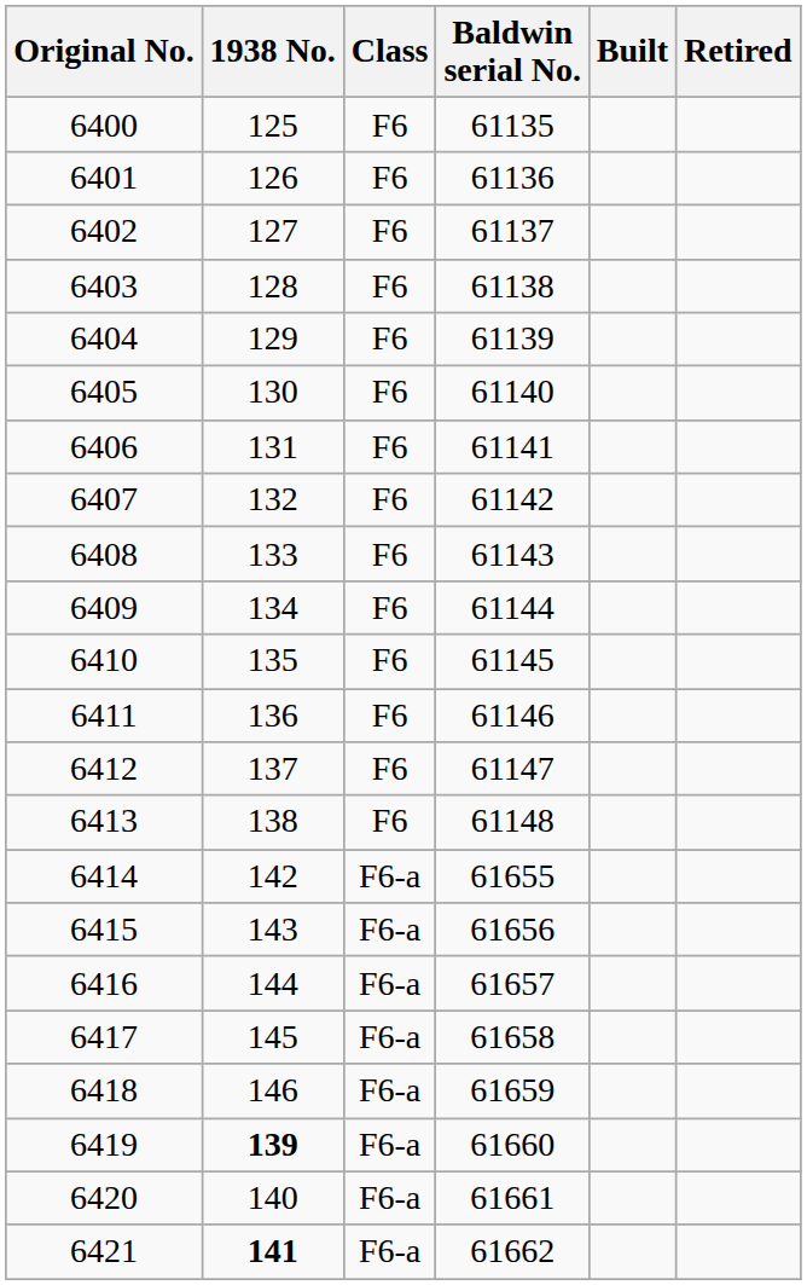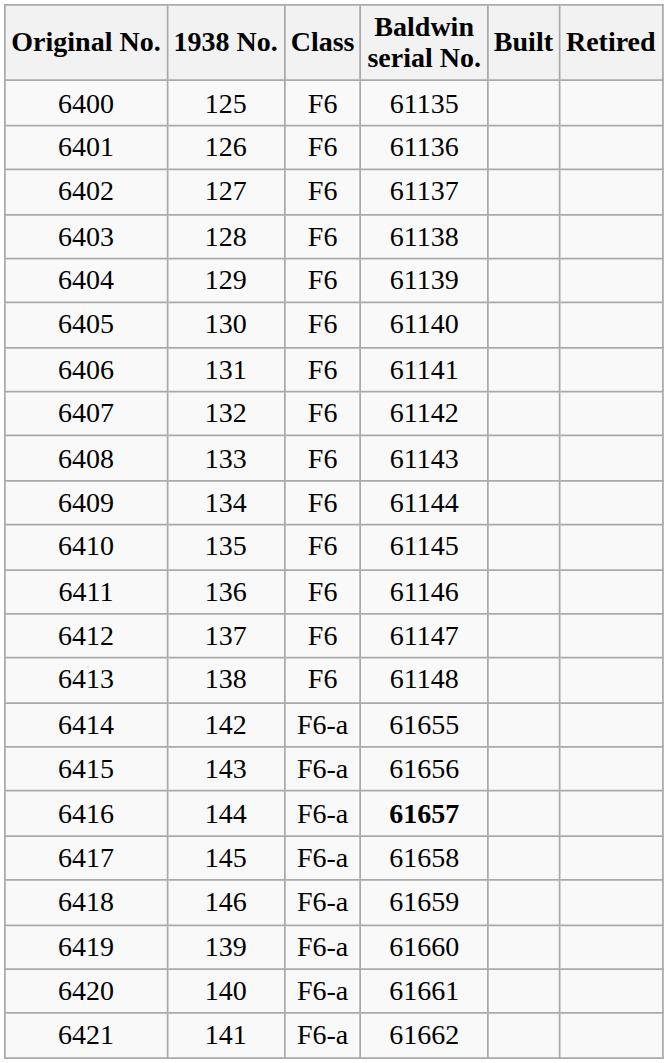6416 | Baldwin serial No.: normal -> bold
6419 | 1938 No.: bold -> normal
6421 | 1938 No.: bold -> normal
